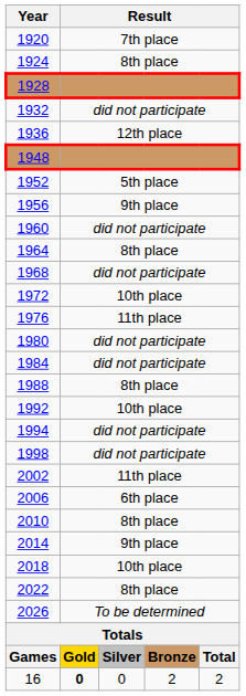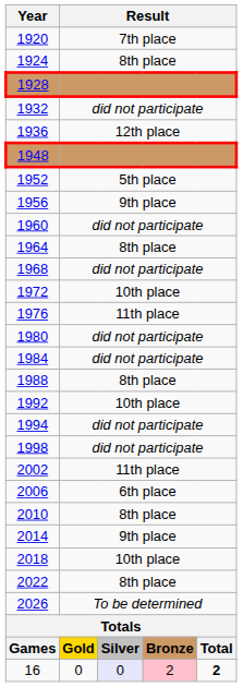16 | column 2: bold -> normal
16 | column 3: no background -> lavender background
16 | column 4: no background -> pink background
16 | column 5: normal -> bold
